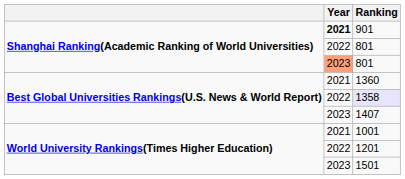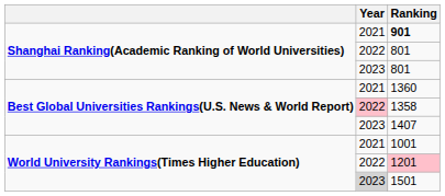901 | Year: bold -> normal
901 | Ranking: normal -> bold
2023 / 801 | Year: lightsalmon background -> no background
1358 | Year: no background -> pink background
1358 | Ranking: lavender background -> no background
1201 | Ranking: no background -> pink background
1501 | Year: no background -> lightgrey background
